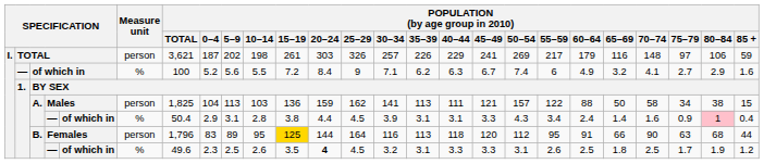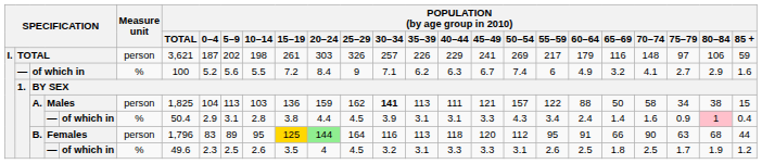Males | POPULATION (by age group in 2010) / 30–34: normal -> bold
Females | POPULATION (by age group in 2010) / 20–24: no background -> lightgreen background
B. / — | POPULATION (by age group in 2010) / 20–24: bold -> normal
